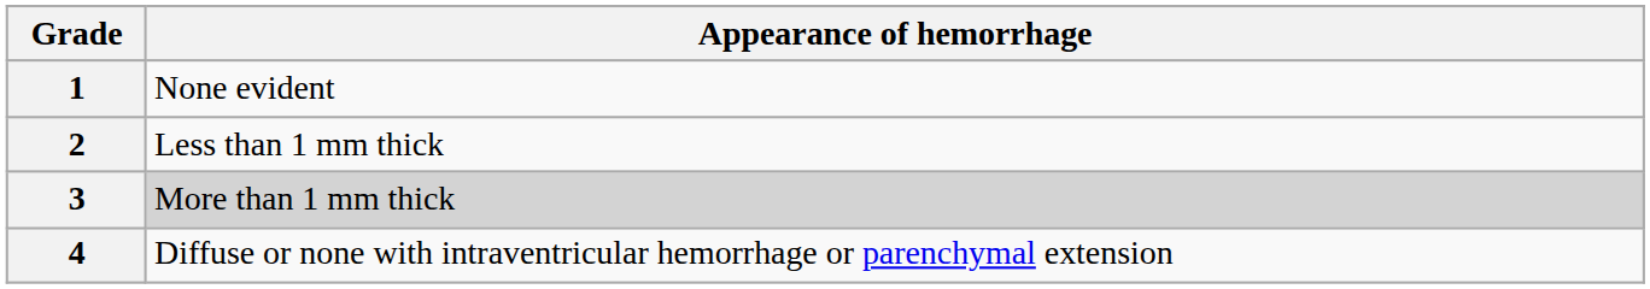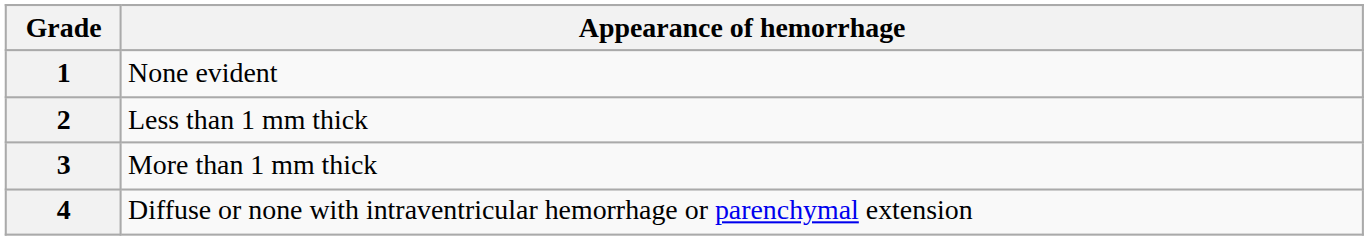3 | Appearance of hemorrhage: lightgrey background -> no background
